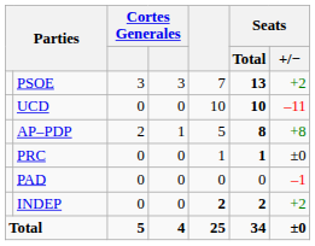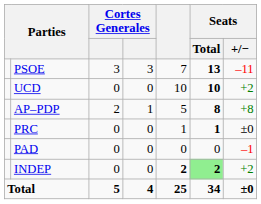PSOE | Seats / +/−: +2 -> –11
UCD | Seats / +/−: –11 -> +2
INDEP | Seats / Total: no background -> lightgreen background
